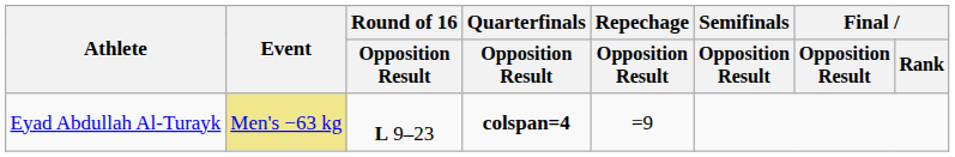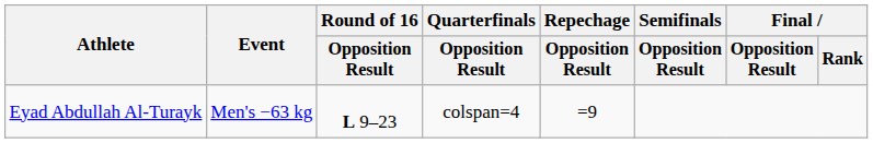Eyad Abdullah Al-Turayk | Event: khaki background -> no background
Eyad Abdullah Al-Turayk | Quarterfinals / Opposition Result: bold -> normal
